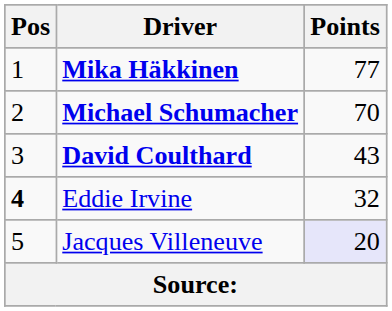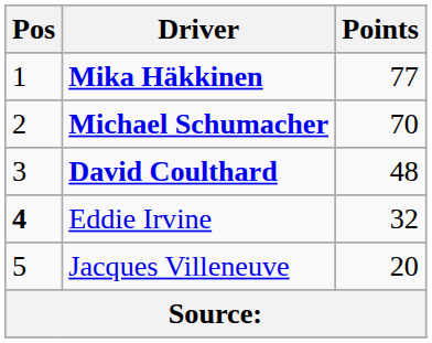David Coulthard | Points: 43 -> 48
Jacques Villeneuve | Points: lavender background -> no background
